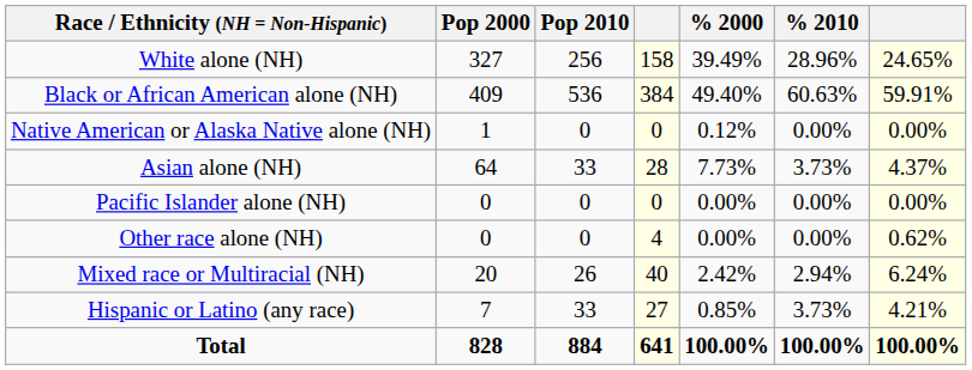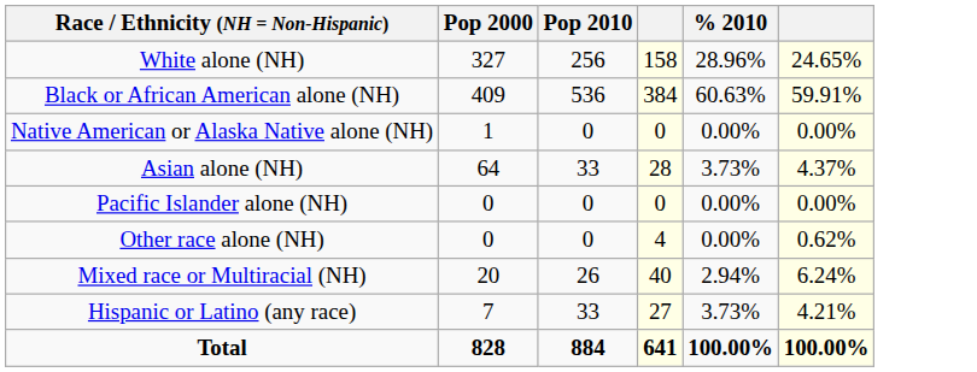- column: % 2000 | 39.49% | 49.40% | 0.12% | 7.73% | 0.00% | 0.00% | 2.42% | 0.85% | 100.00%
